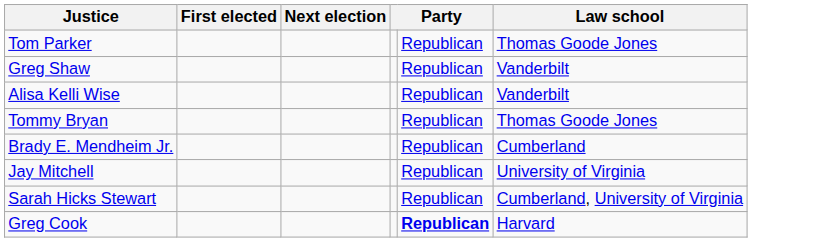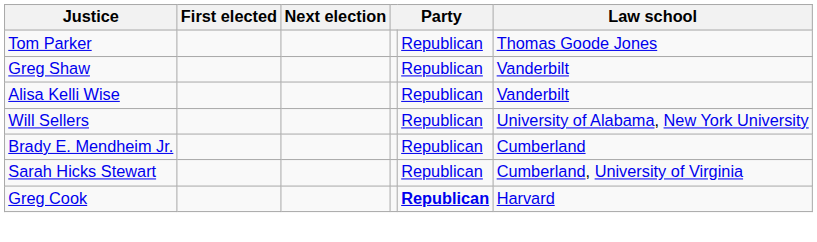- row: Tommy Bryan | Republican | Thomas Goode Jones
+ row: Will Sellers | Republican | University of Alabama, New York University
- row: Jay Mitchell | Republican | University of Virginia
